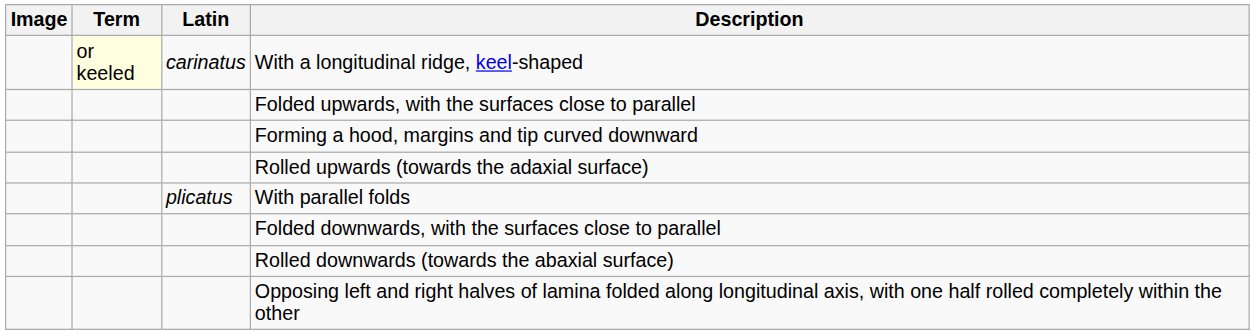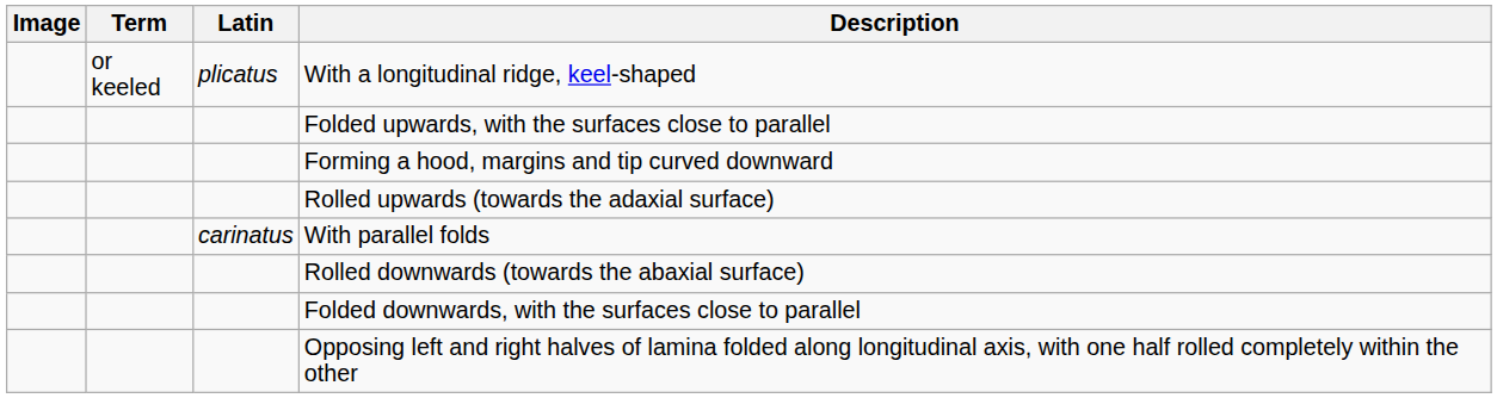With a longitudinal ridge, keel-shaped | Term: lightyellow background -> no background
With a longitudinal ridge, keel-shaped | Latin: carinatus -> plicatus
With parallel folds | Latin: plicatus -> carinatus
rows swapped: Folded downwards, with the surfaces close to parallel <-> Rolled downwards (towards the abaxial surface)
